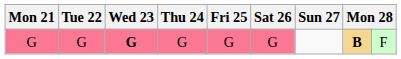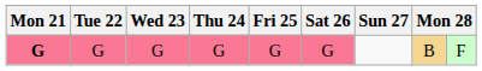row 2 | Mon 21: normal -> bold
row 2 | Wed 23: bold -> normal
row 2 | column 8: bold -> normal
